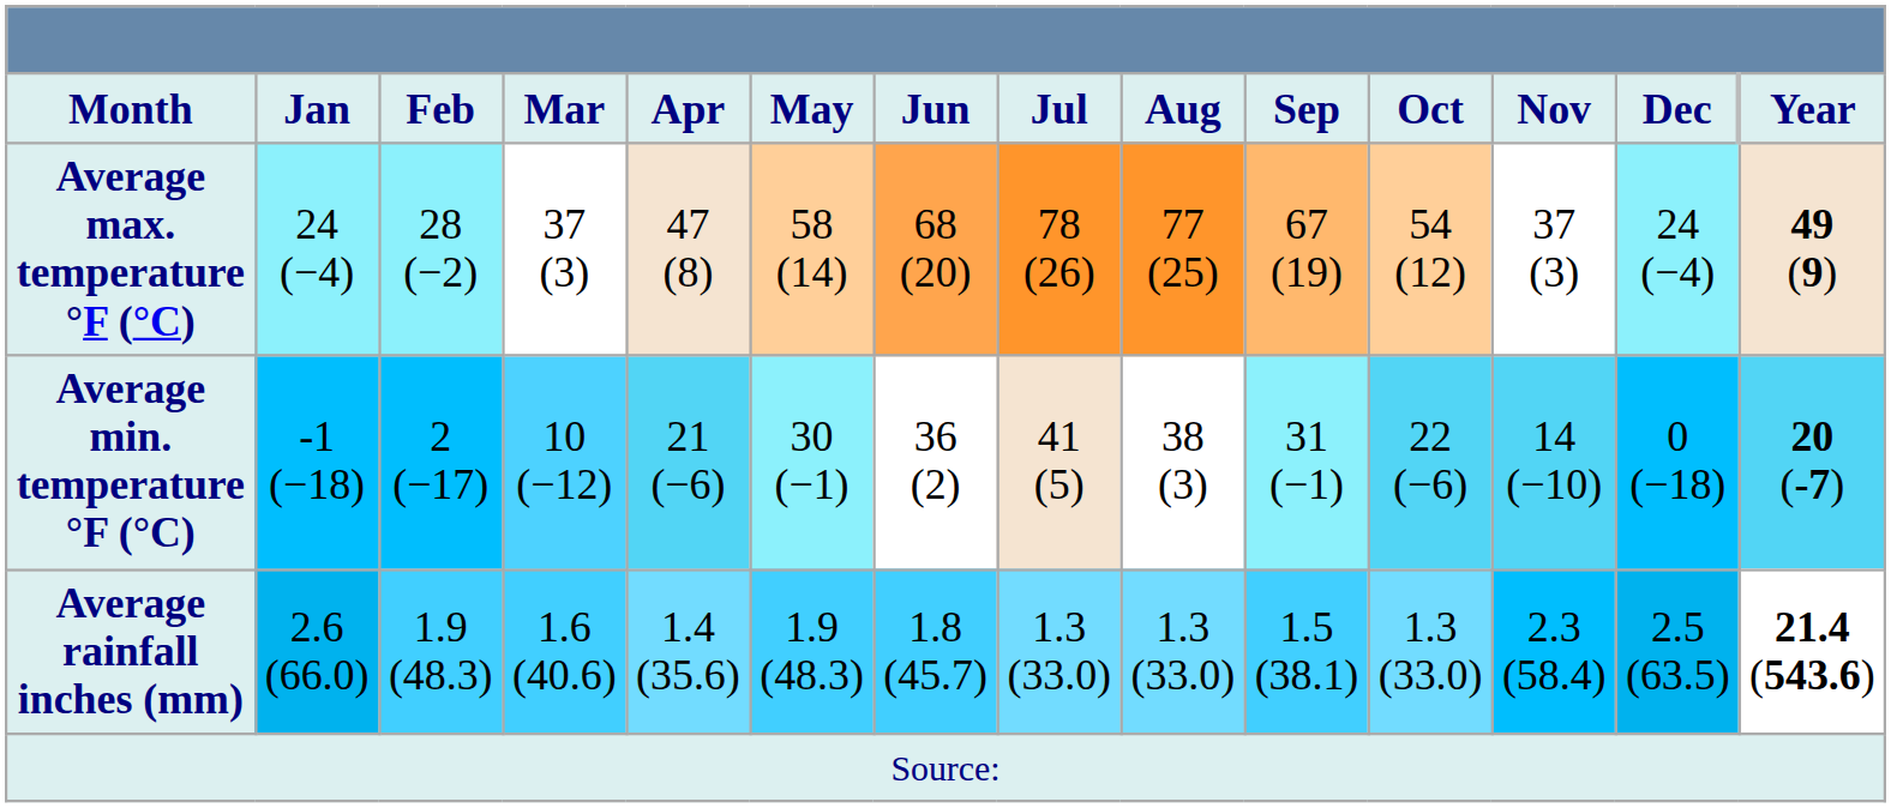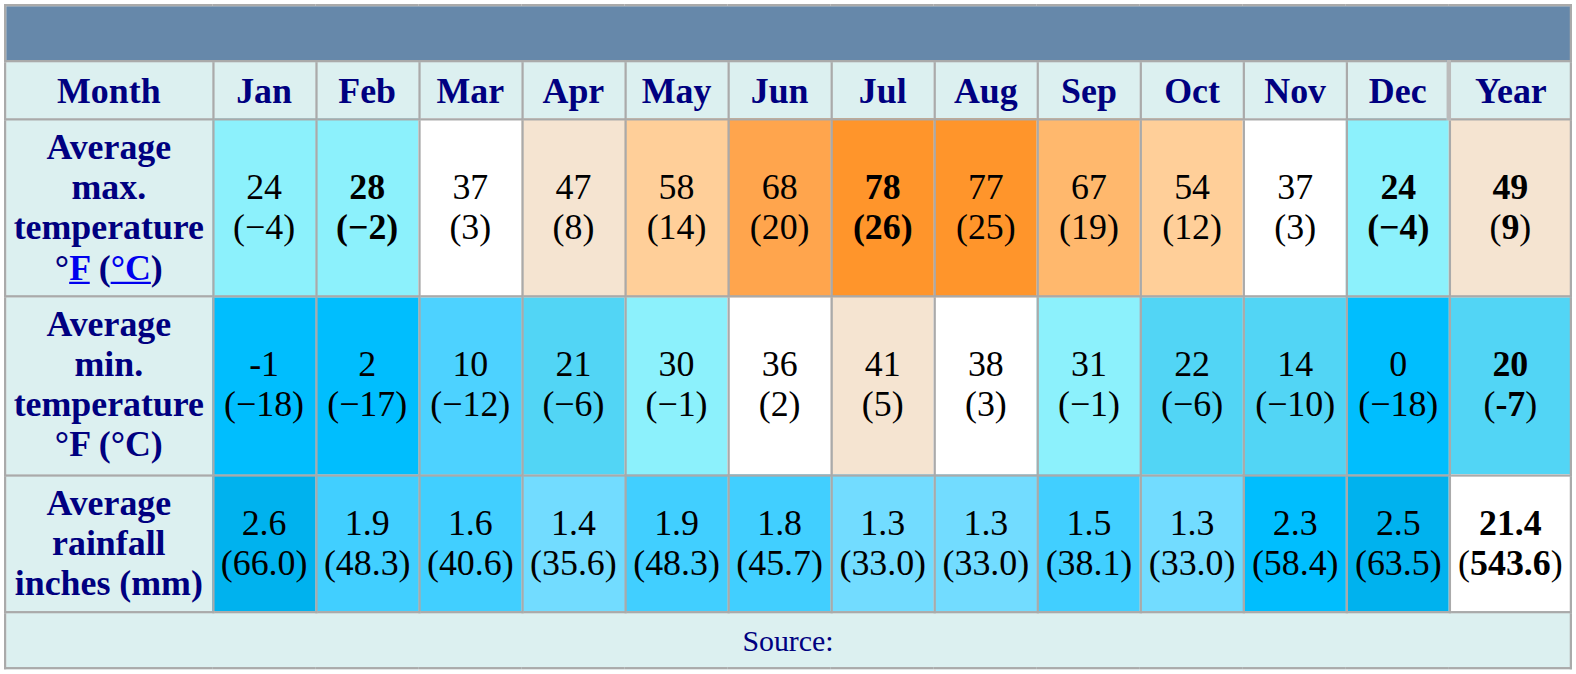Average max. temperature °F (°C) | Feb: normal -> bold
Average max. temperature °F (°C) | Jul: normal -> bold
Average max. temperature °F (°C) | Dec: normal -> bold
